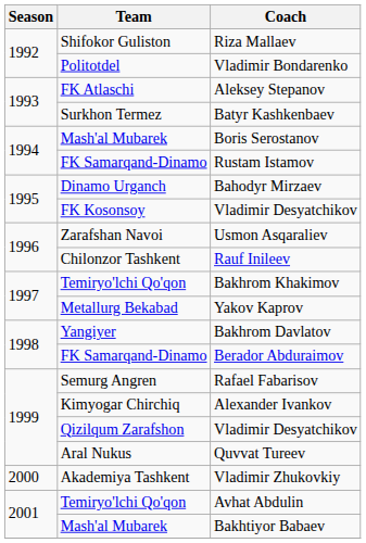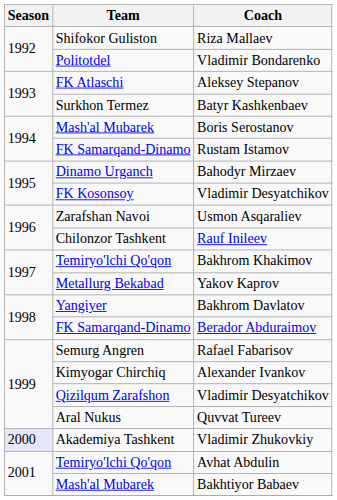Vladimir Zhukovkiy | Season: no background -> lavender background
